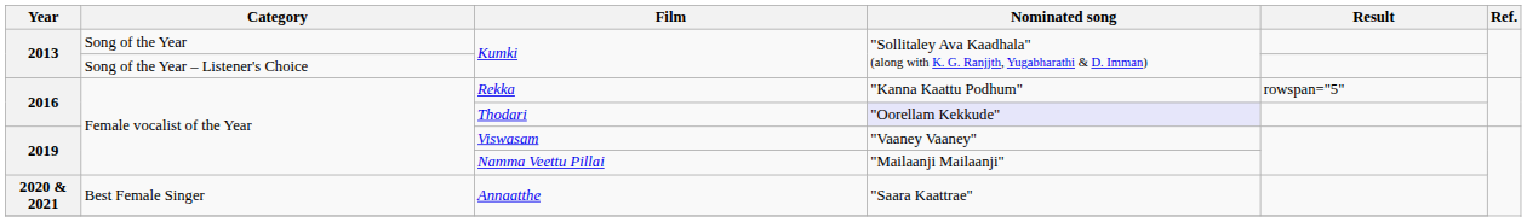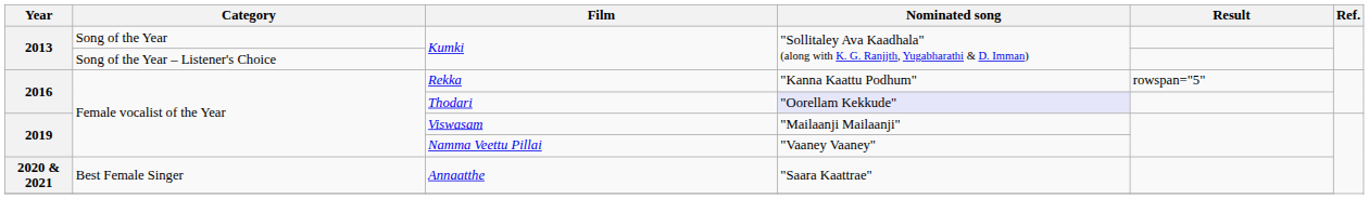Viswasam | Nominated song: "Vaaney Vaaney" -> "Mailaanji Mailaanji"
Namma Veettu Pillai | Nominated song: "Mailaanji Mailaanji" -> "Vaaney Vaaney"
